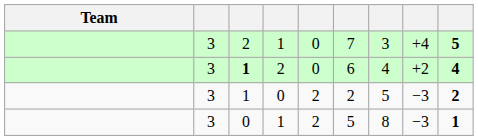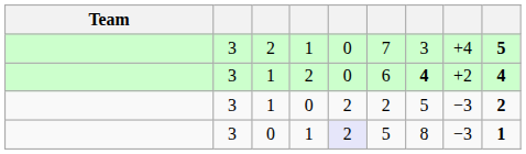row 3 | column 3: bold -> normal
row 3 | column 7: normal -> bold
row 5 | column 5: no background -> lavender background
